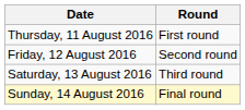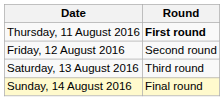Thursday, 11 August 2016 | Round: normal -> bold
